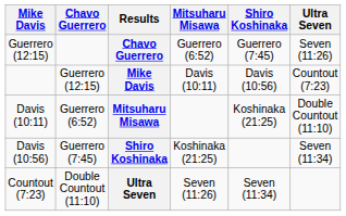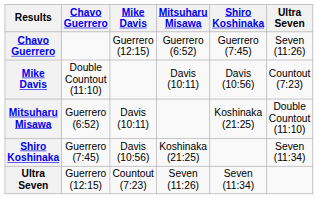columns swapped: Results <-> Mike Davis
row 3 | Chavo Guerrero: Guerrero (12:15) -> Double Countout (11:10)
row 6 | Chavo Guerrero: Double Countout (11:10) -> Guerrero (12:15)
